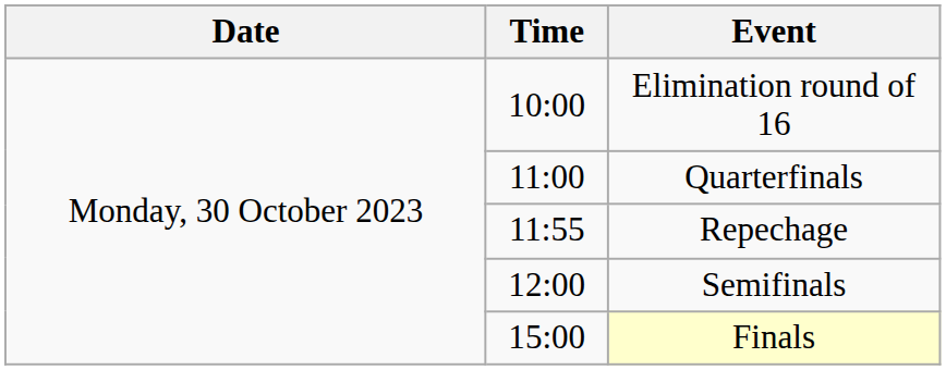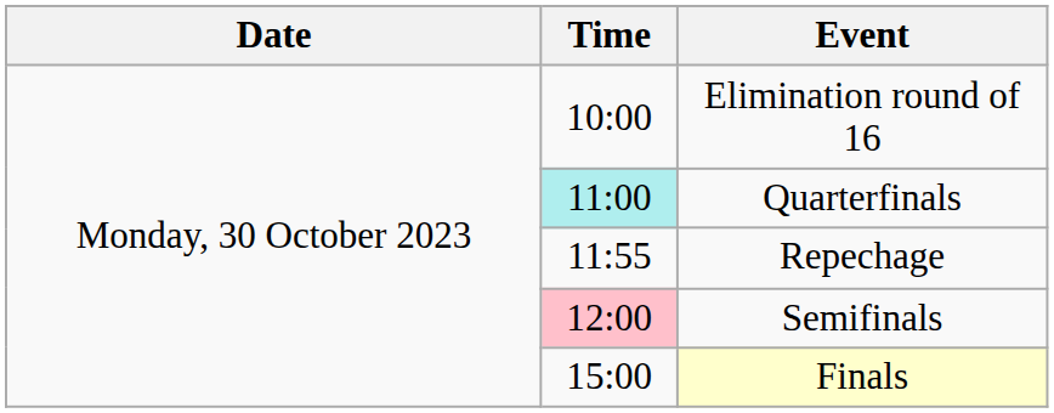Quarterfinals | Time: no background -> paleturquoise background
Semifinals | Time: no background -> pink background
